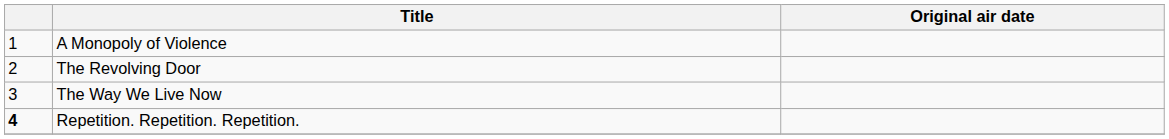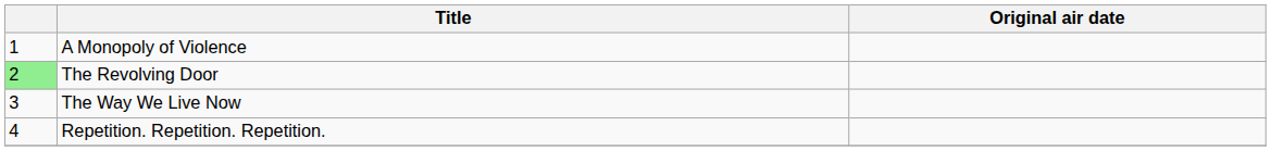The Revolving Door | column 1: no background -> lightgreen background
Repetition. Repetition. Repetition. | column 1: bold -> normal
